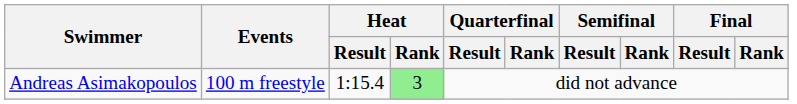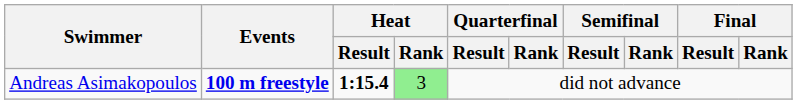Andreas Asimakopoulos | Events: normal -> bold
Andreas Asimakopoulos | Heat / Result: normal -> bold
